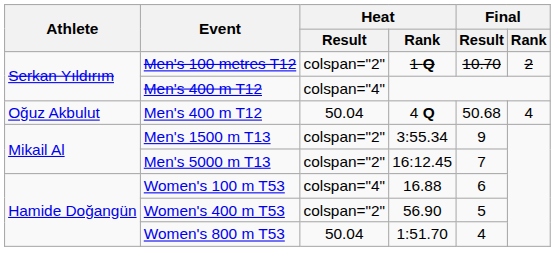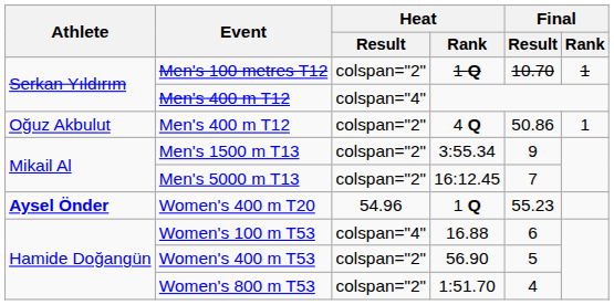Men's 100 metres T12 | Final / Rank: 2 -> 1
Men's 400 m T12 / 4 Q | Heat / Result: 50.04 -> colspan="2"
Men's 400 m T12 / 4 Q | Final / Result: 50.68 -> 50.86
Men's 400 m T12 / 4 Q | Final / Rank: 4 -> 1
+ row: Aysel Önder | Women's 400 m T20 | 54.96 | 1 Q | 55.23
Women's 800 m T53 | Heat / Result: 50.04 -> colspan="2"
